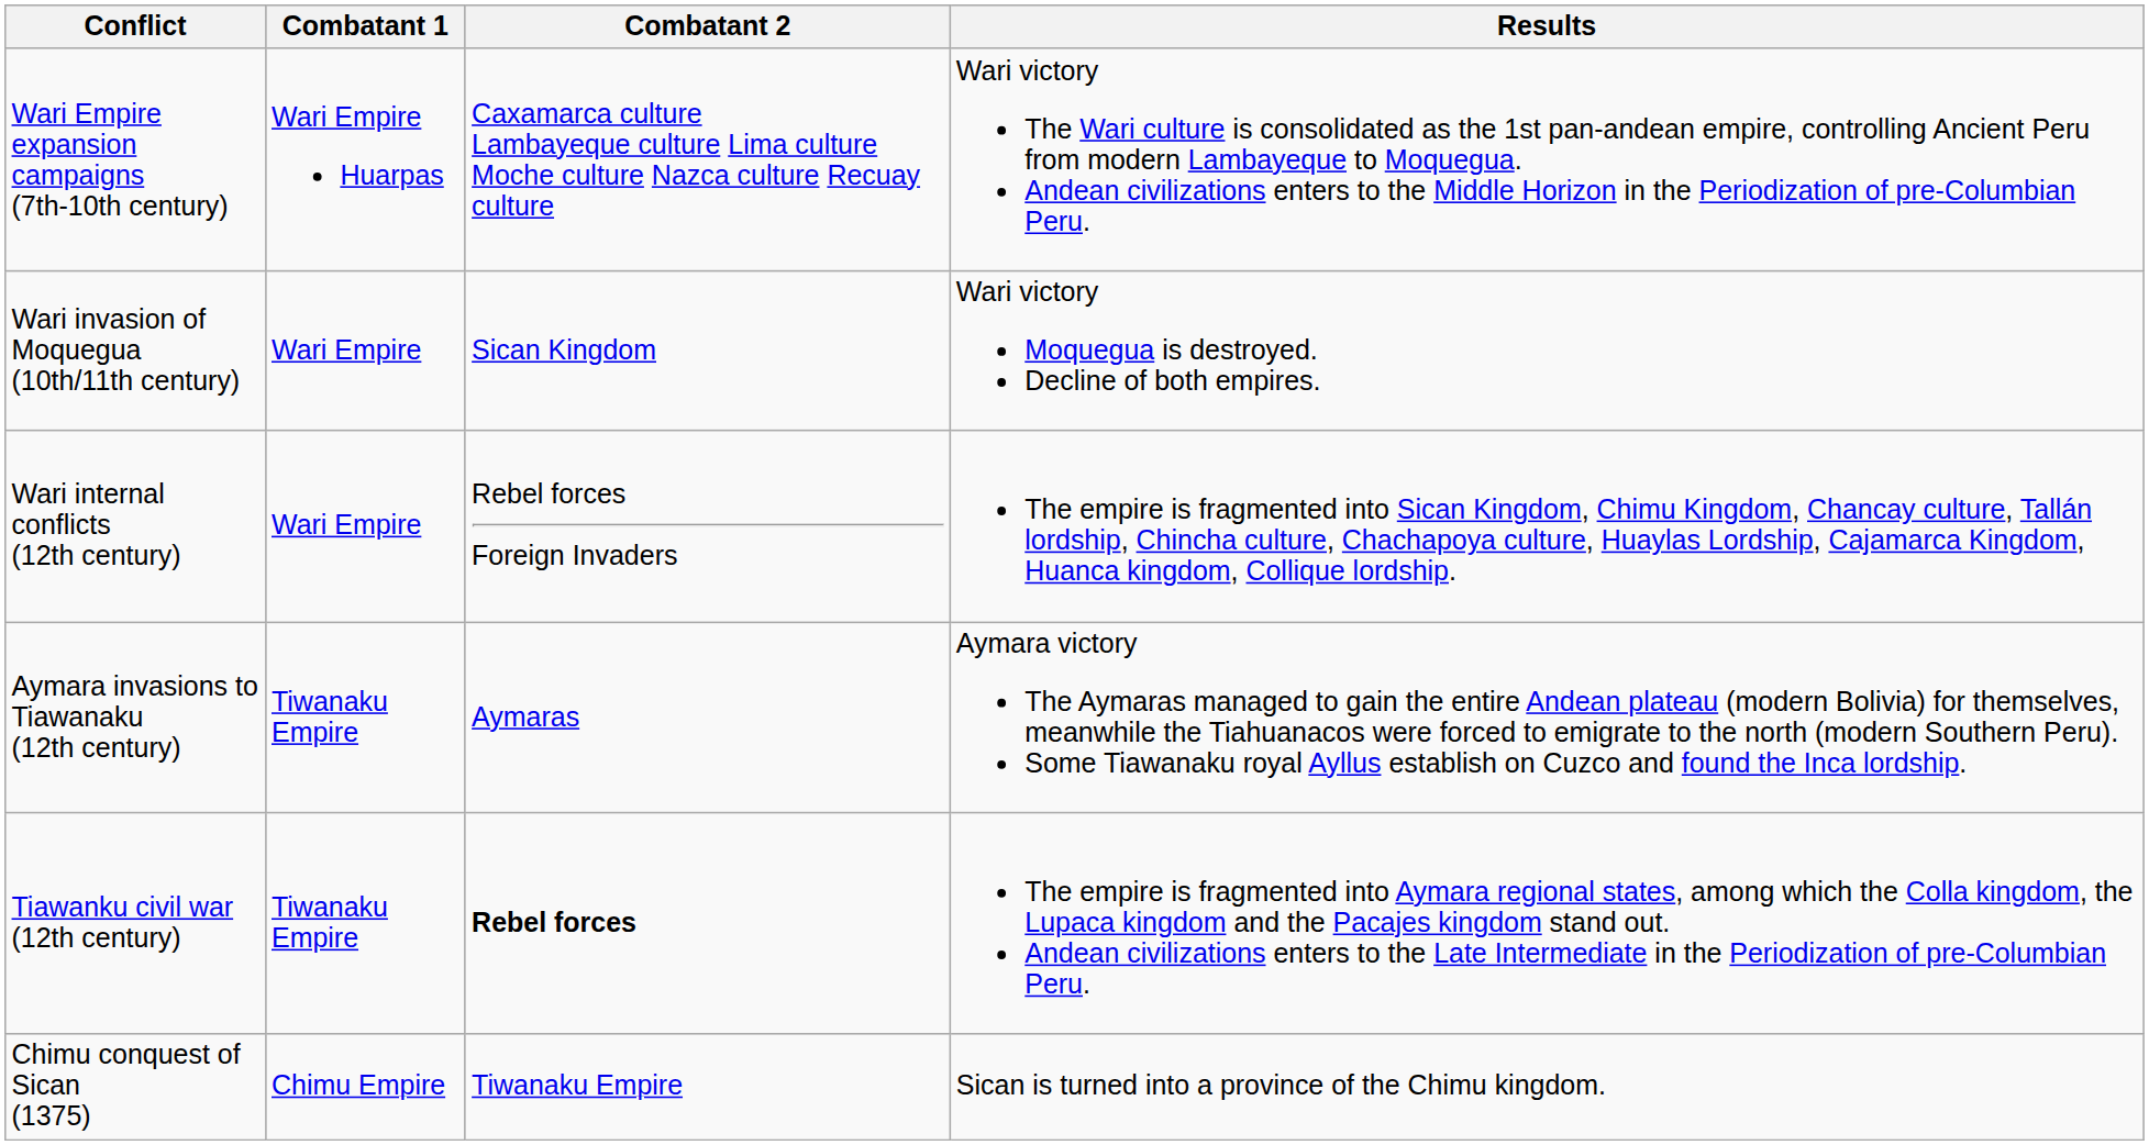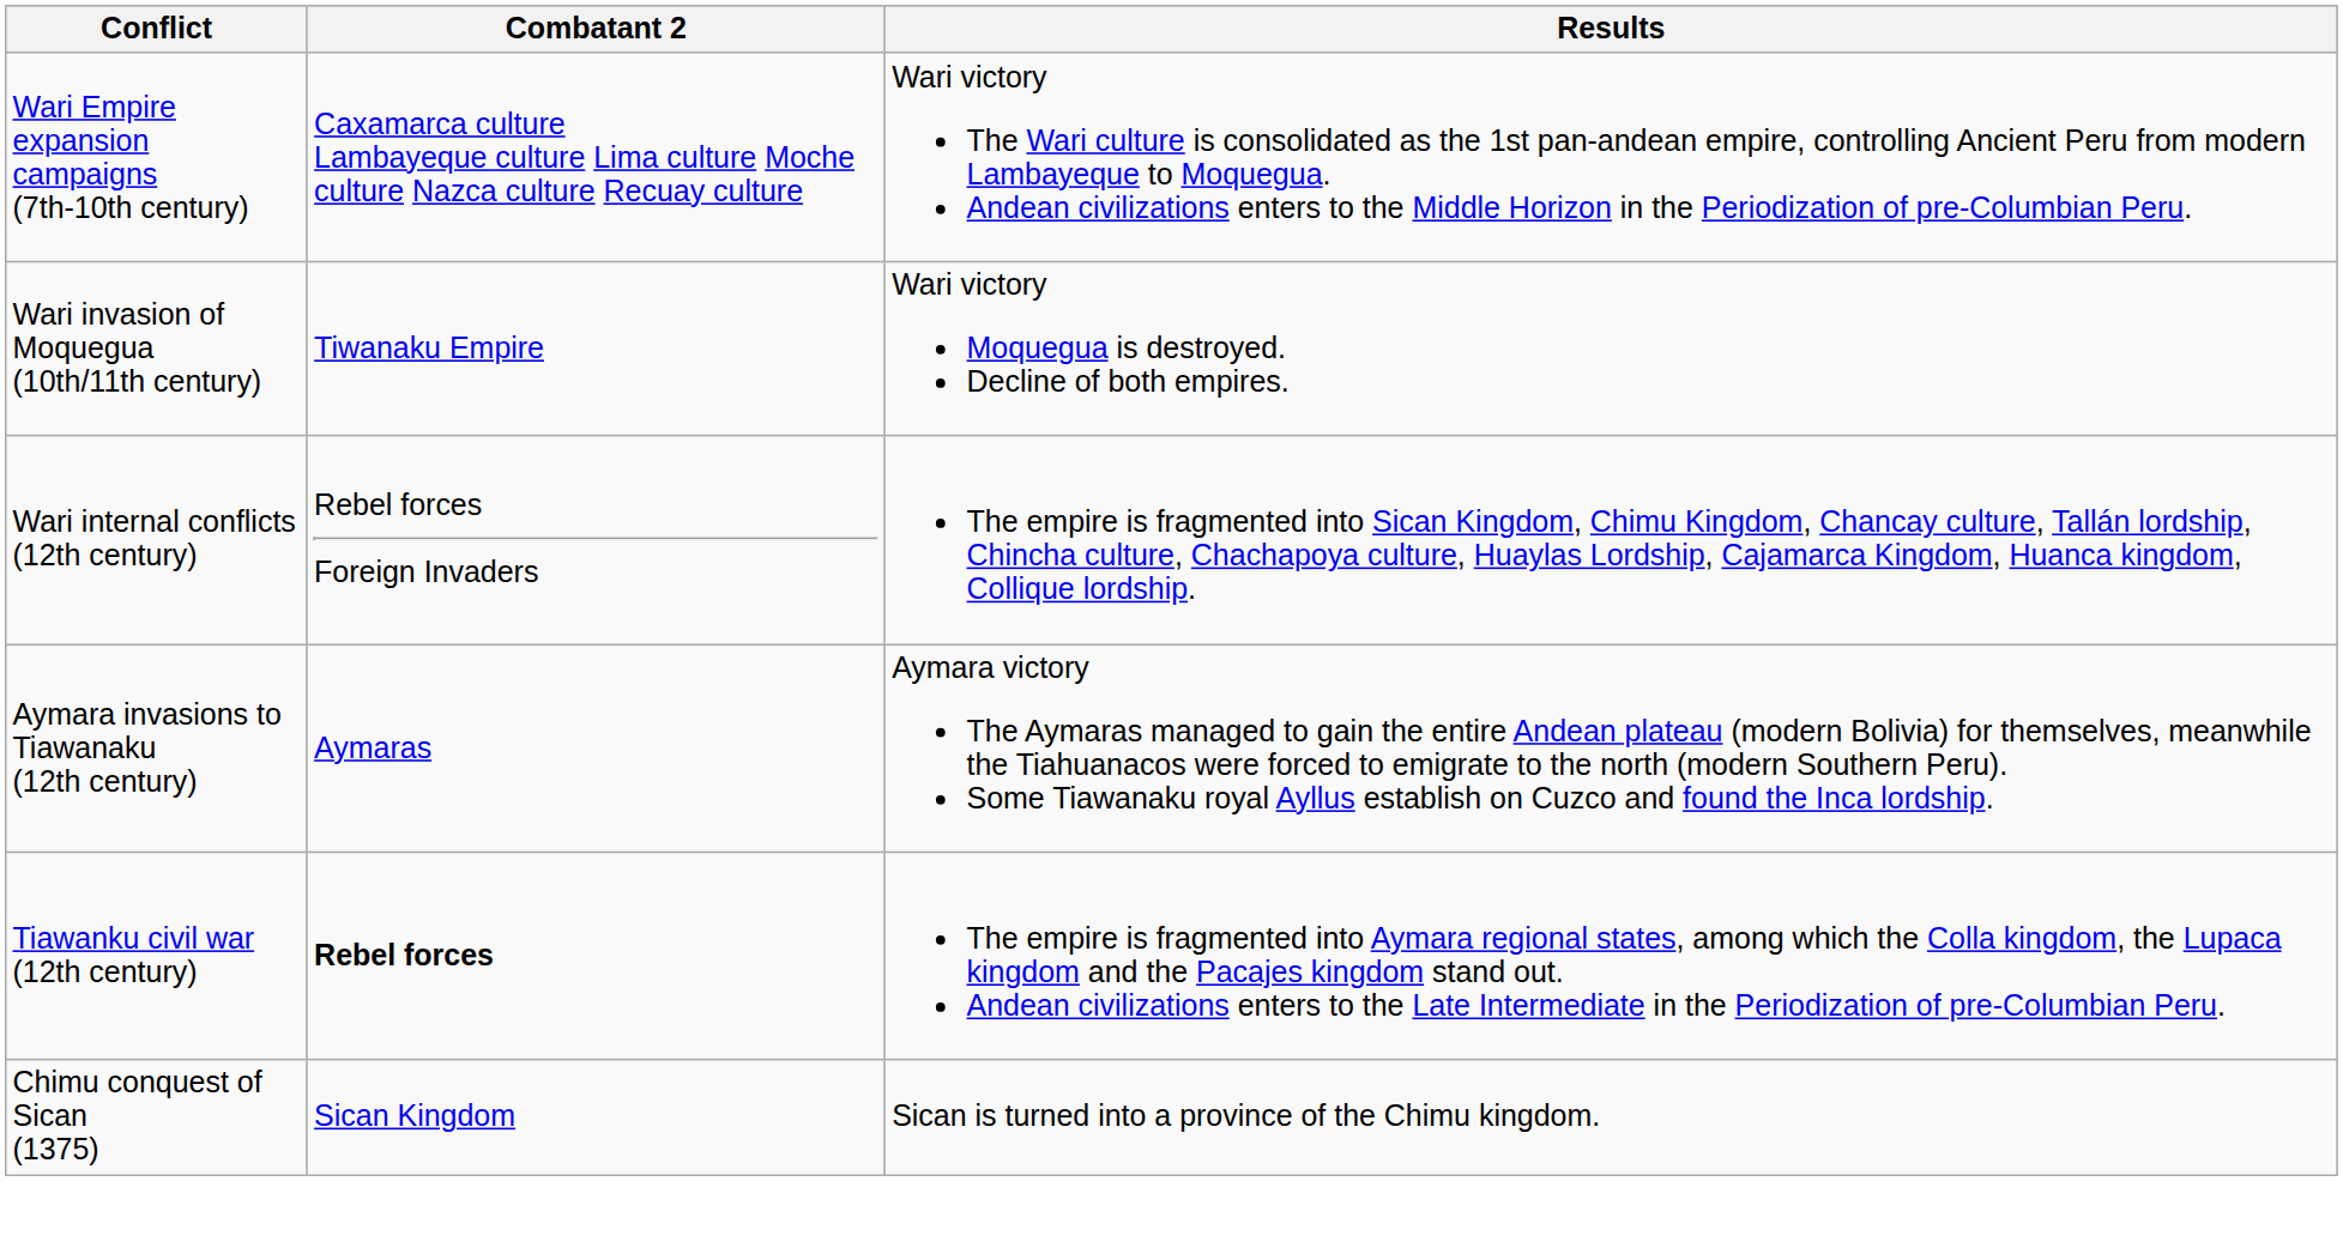- column: Combatant 1 | Wari Empire Huarpas | Wari Empire | Wari Empire | Tiwanaku Empire | Tiwanaku Empire | Chimu Empire
Wari invasion of Moquegua (10th/11th century) | Combatant 2: Sican Kingdom -> Tiwanaku Empire
Chimu conquest of Sican (1375) | Combatant 2: Tiwanaku Empire -> Sican Kingdom
